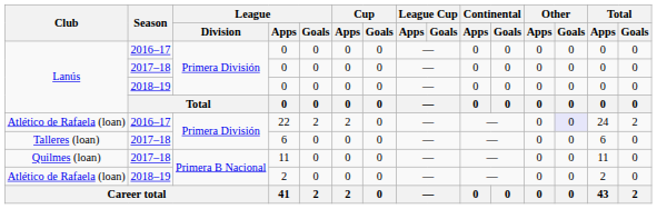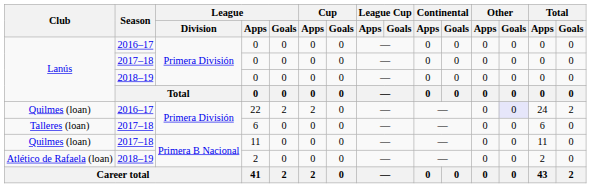22 | Club: Atlético de Rafaela (loan) -> Quilmes (loan)
